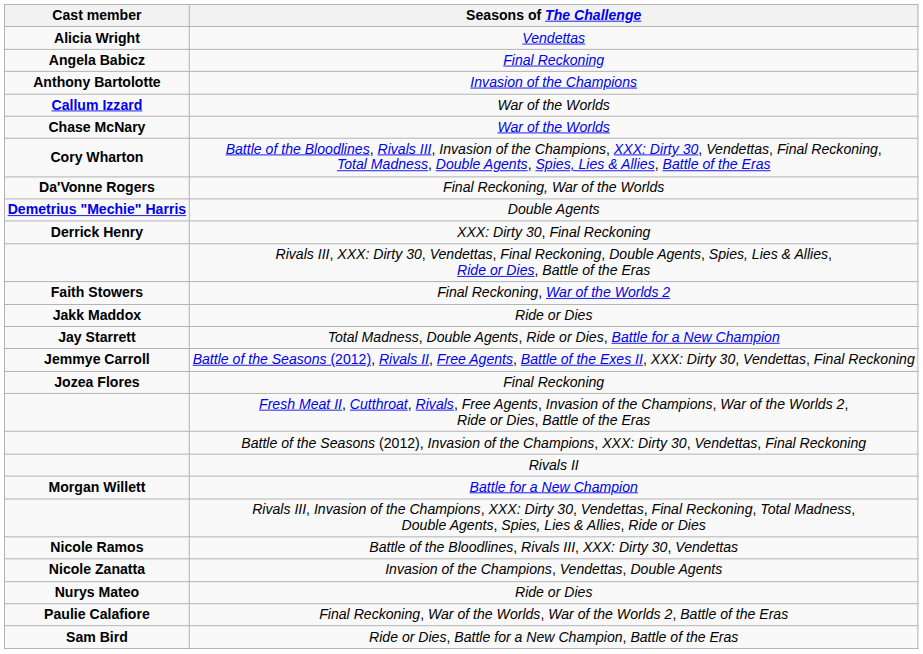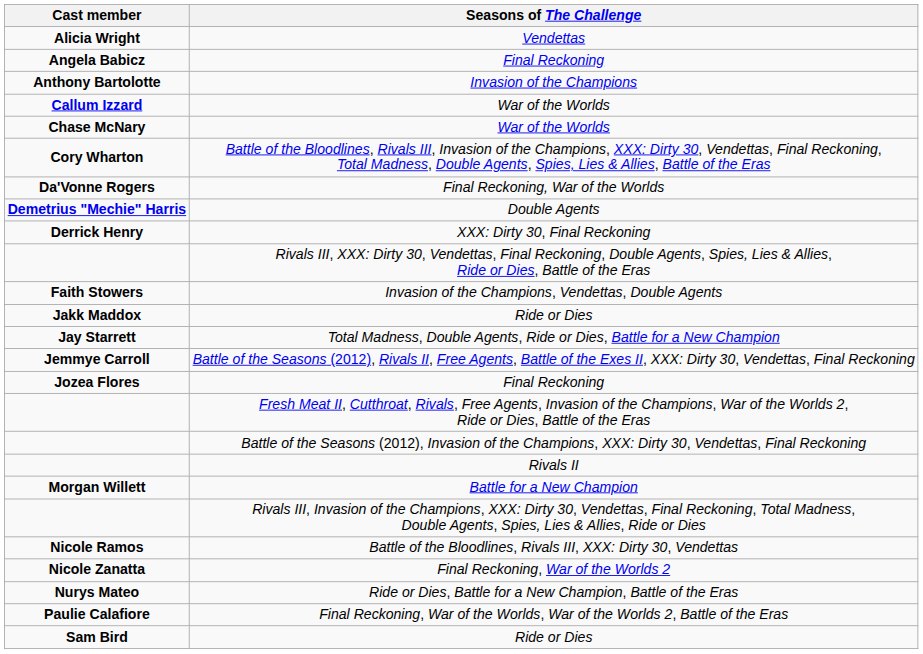row 12 | Seasons of The Challenge: Final Reckoning, War of the Worlds 2 -> Invasion of the Champions, Vendettas, Double Agents
row 23 | Seasons of The Challenge: Invasion of the Champions, Vendettas, Double Agents -> Final Reckoning, War of the Worlds 2
row 24 | Seasons of The Challenge: Ride or Dies -> Ride or Dies, Battle for a New Champion, Battle of the Eras
row 26 | Seasons of The Challenge: Ride or Dies, Battle for a New Champion, Battle of the Eras -> Ride or Dies
